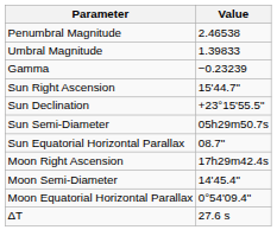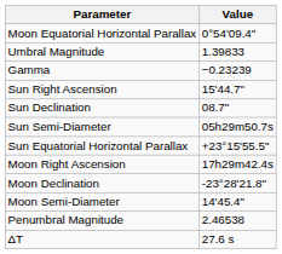rows swapped: Penumbral Magnitude <-> Moon Equatorial Horizontal Parallax
Sun Declination | Value: +23°15'55.5" -> 08.7"
Sun Equatorial Horizontal Parallax | Value: 08.7" -> +23°15'55.5"
+ row: Moon Declination | -23°28'21.8"
